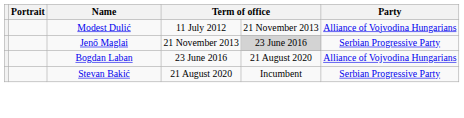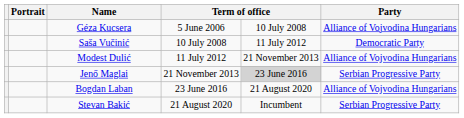+ row: Géza Kucsera | 5 June 2006 | 10 July 2008 | Alliance of Vojvodina Hungarians
+ row: Saša Vučinić | 10 July 2008 | 11 July 2012 | Democratic Party
